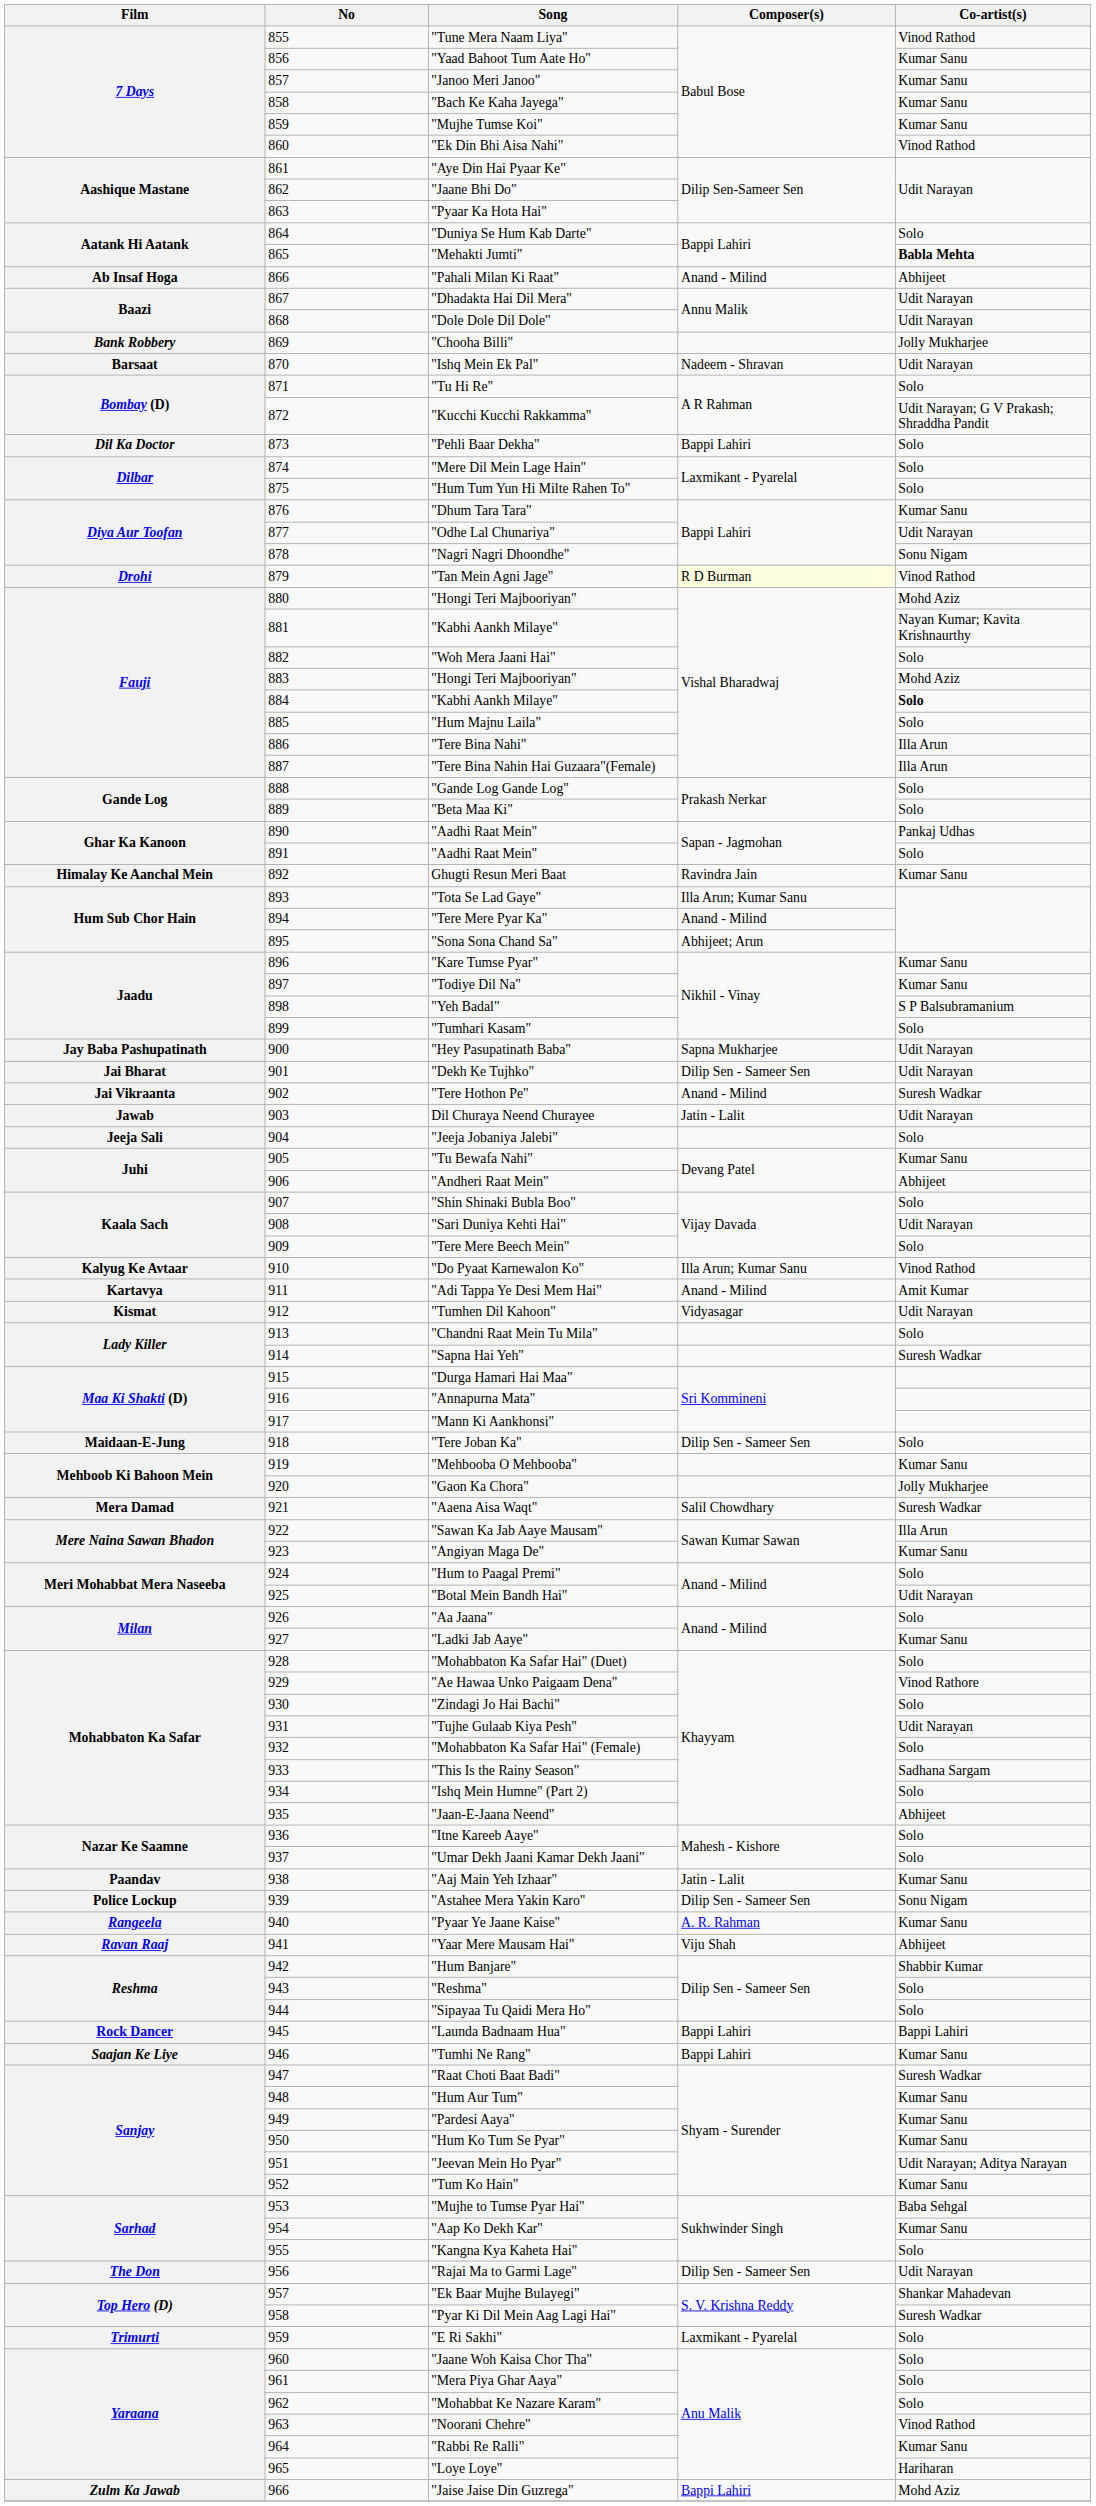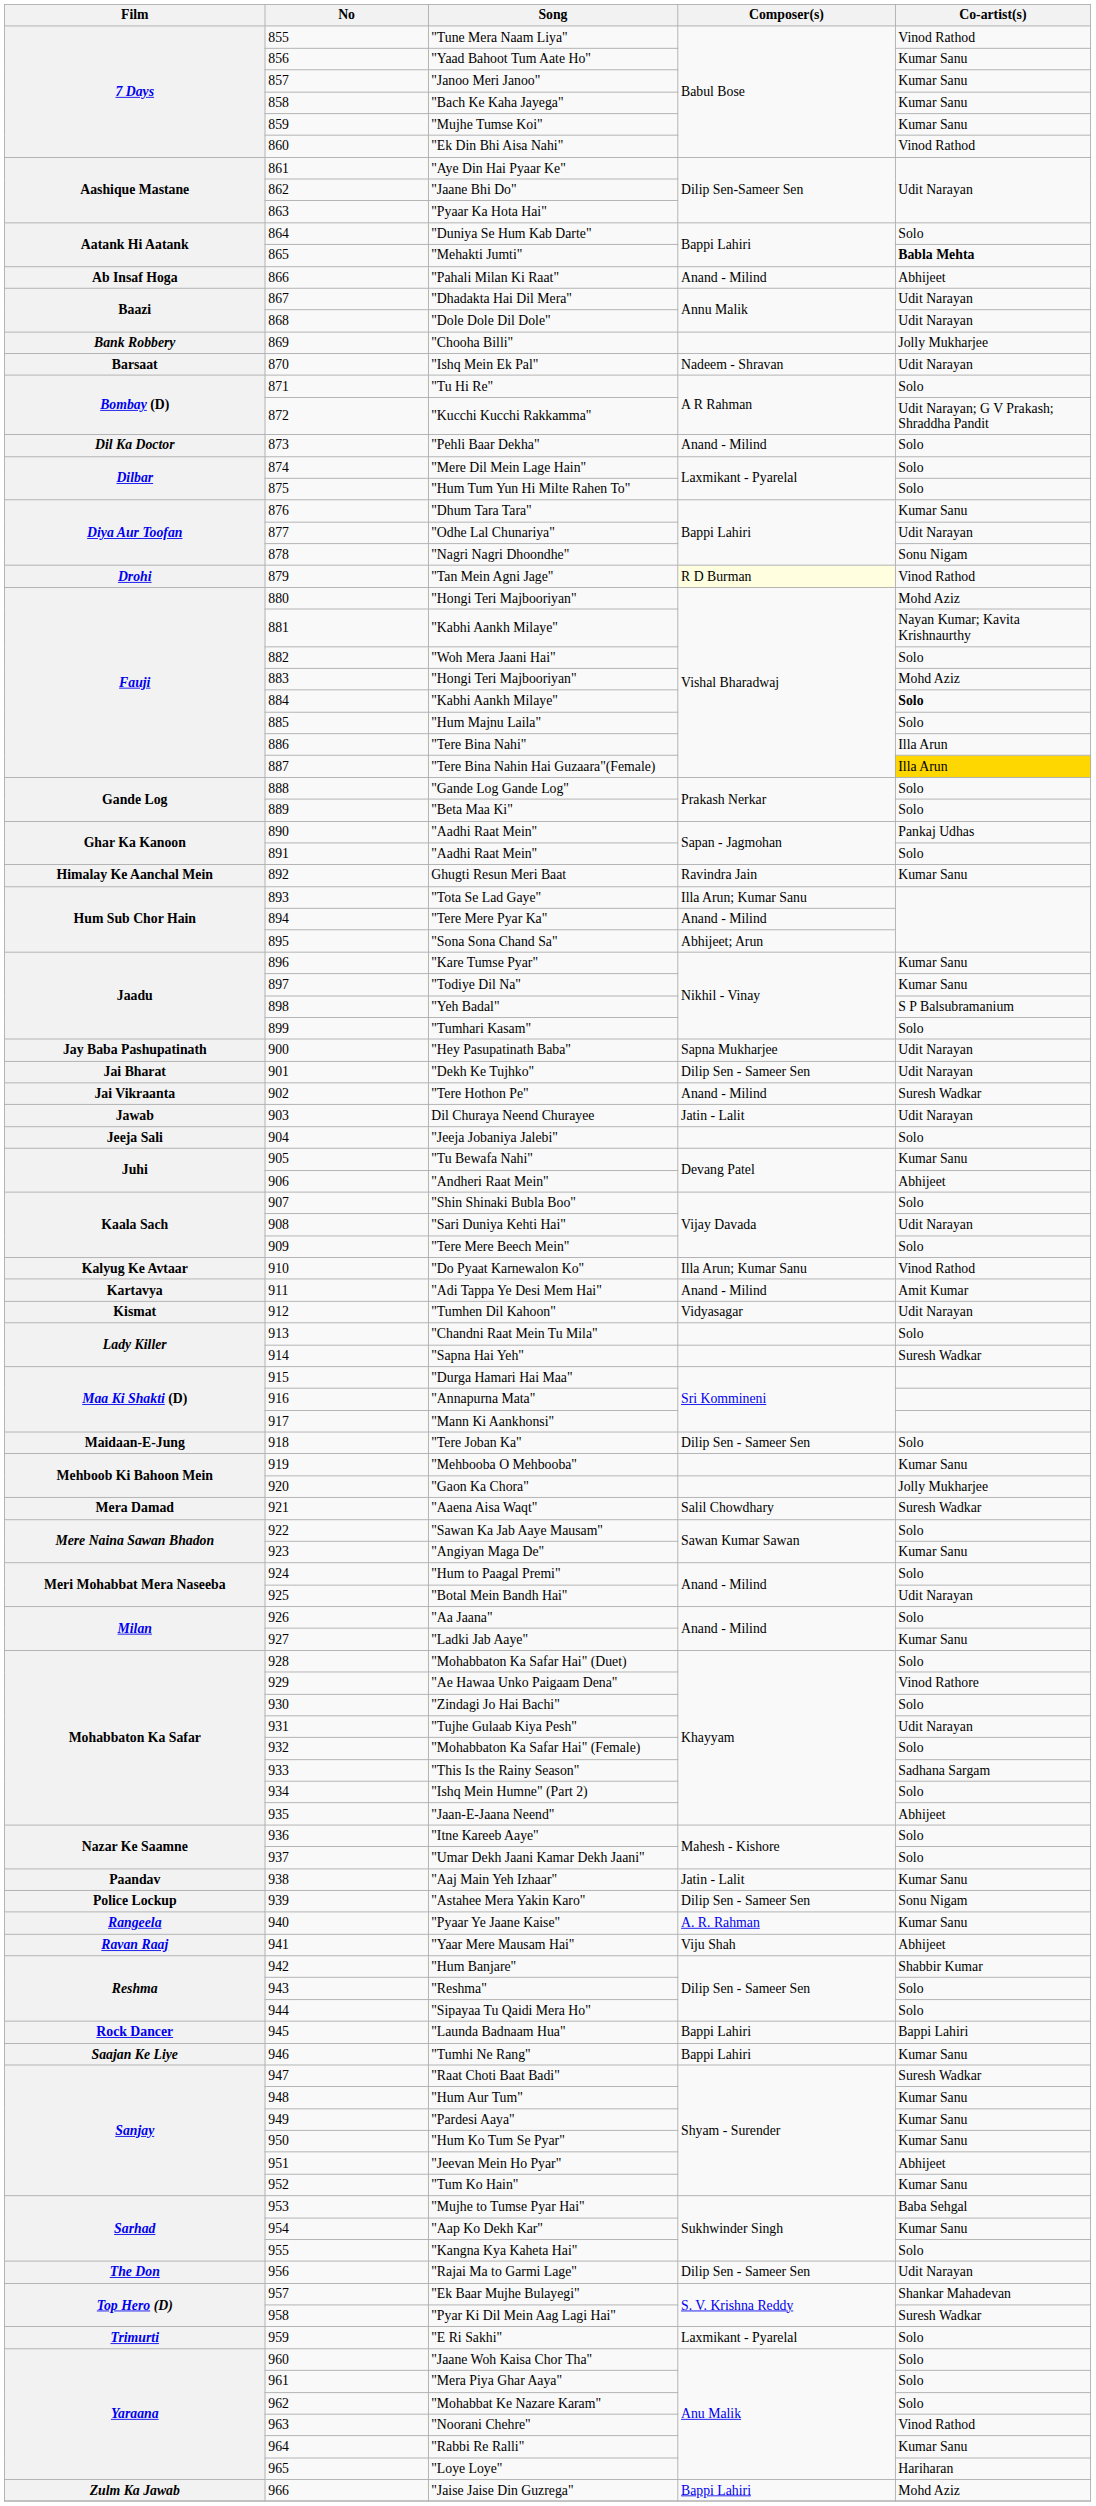"Pehli Baar Dekha" | Composer(s): Bappi Lahiri -> Anand - Milind
"Tere Bina Nahin Hai Guzaara"(Female) | Co-artist(s): no background -> gold background
"Sawan Ka Jab Aaye Mausam" | Co-artist(s): Illa Arun -> Solo
"Jeevan Mein Ho Pyar" | Co-artist(s): Udit Narayan; Aditya Narayan -> Abhijeet
